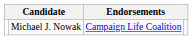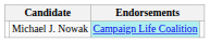Michael J. Nowak | column 3: no background -> paleturquoise background
